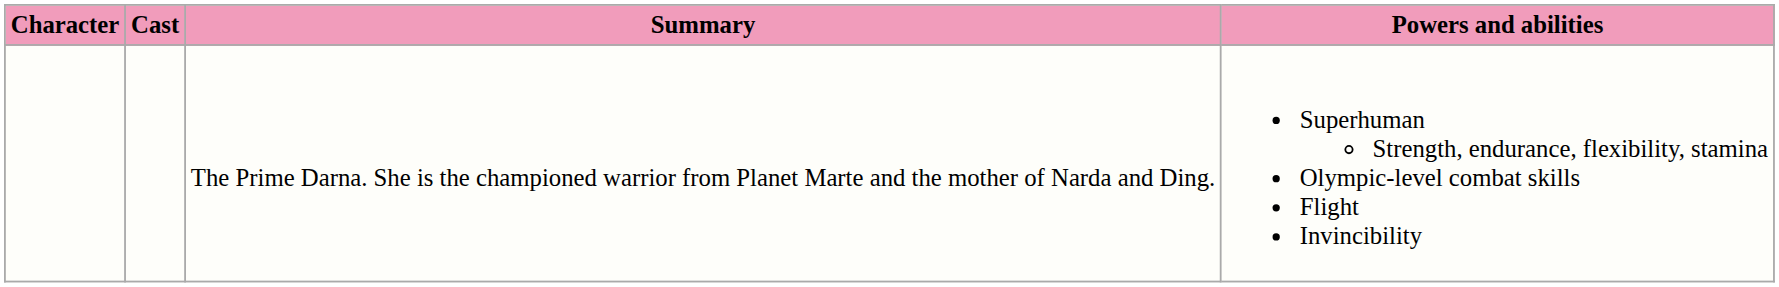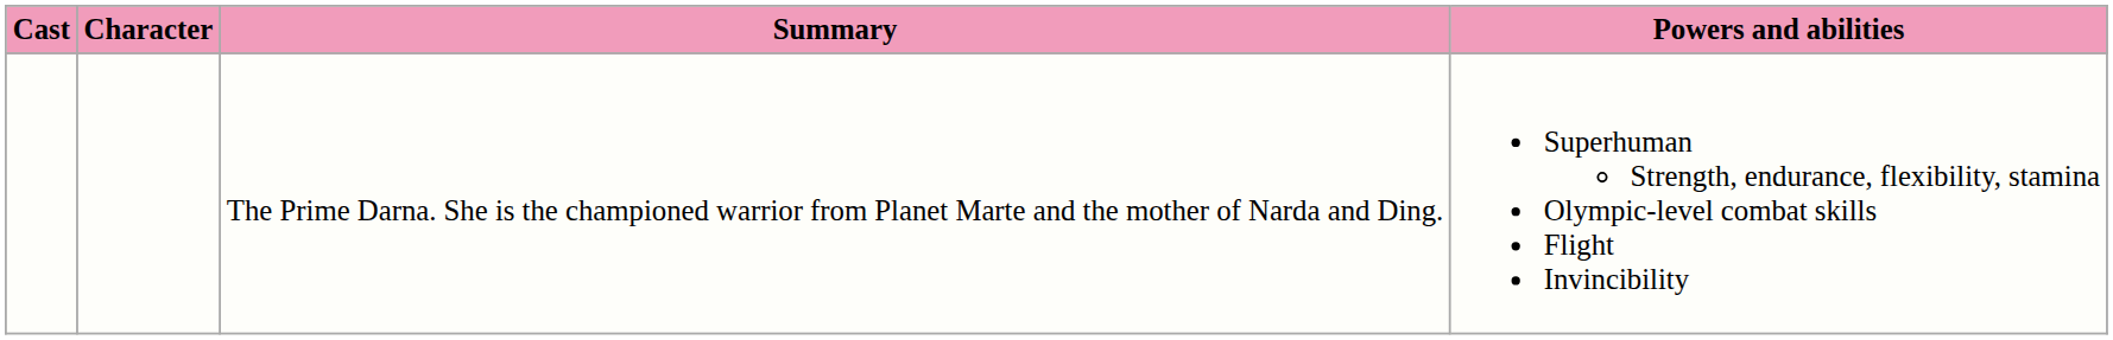columns swapped: Cast <-> Character
